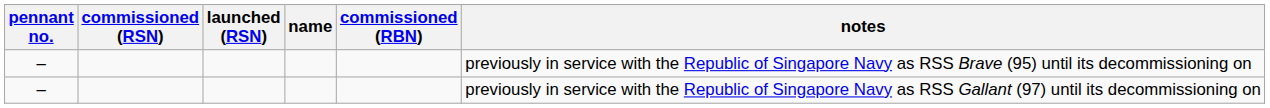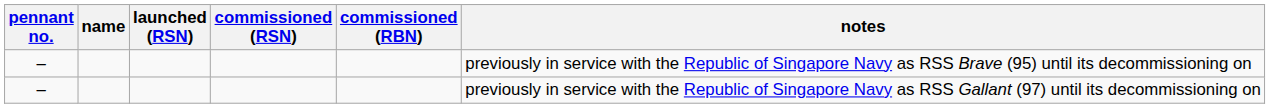columns swapped: name <-> commissioned (RSN)
